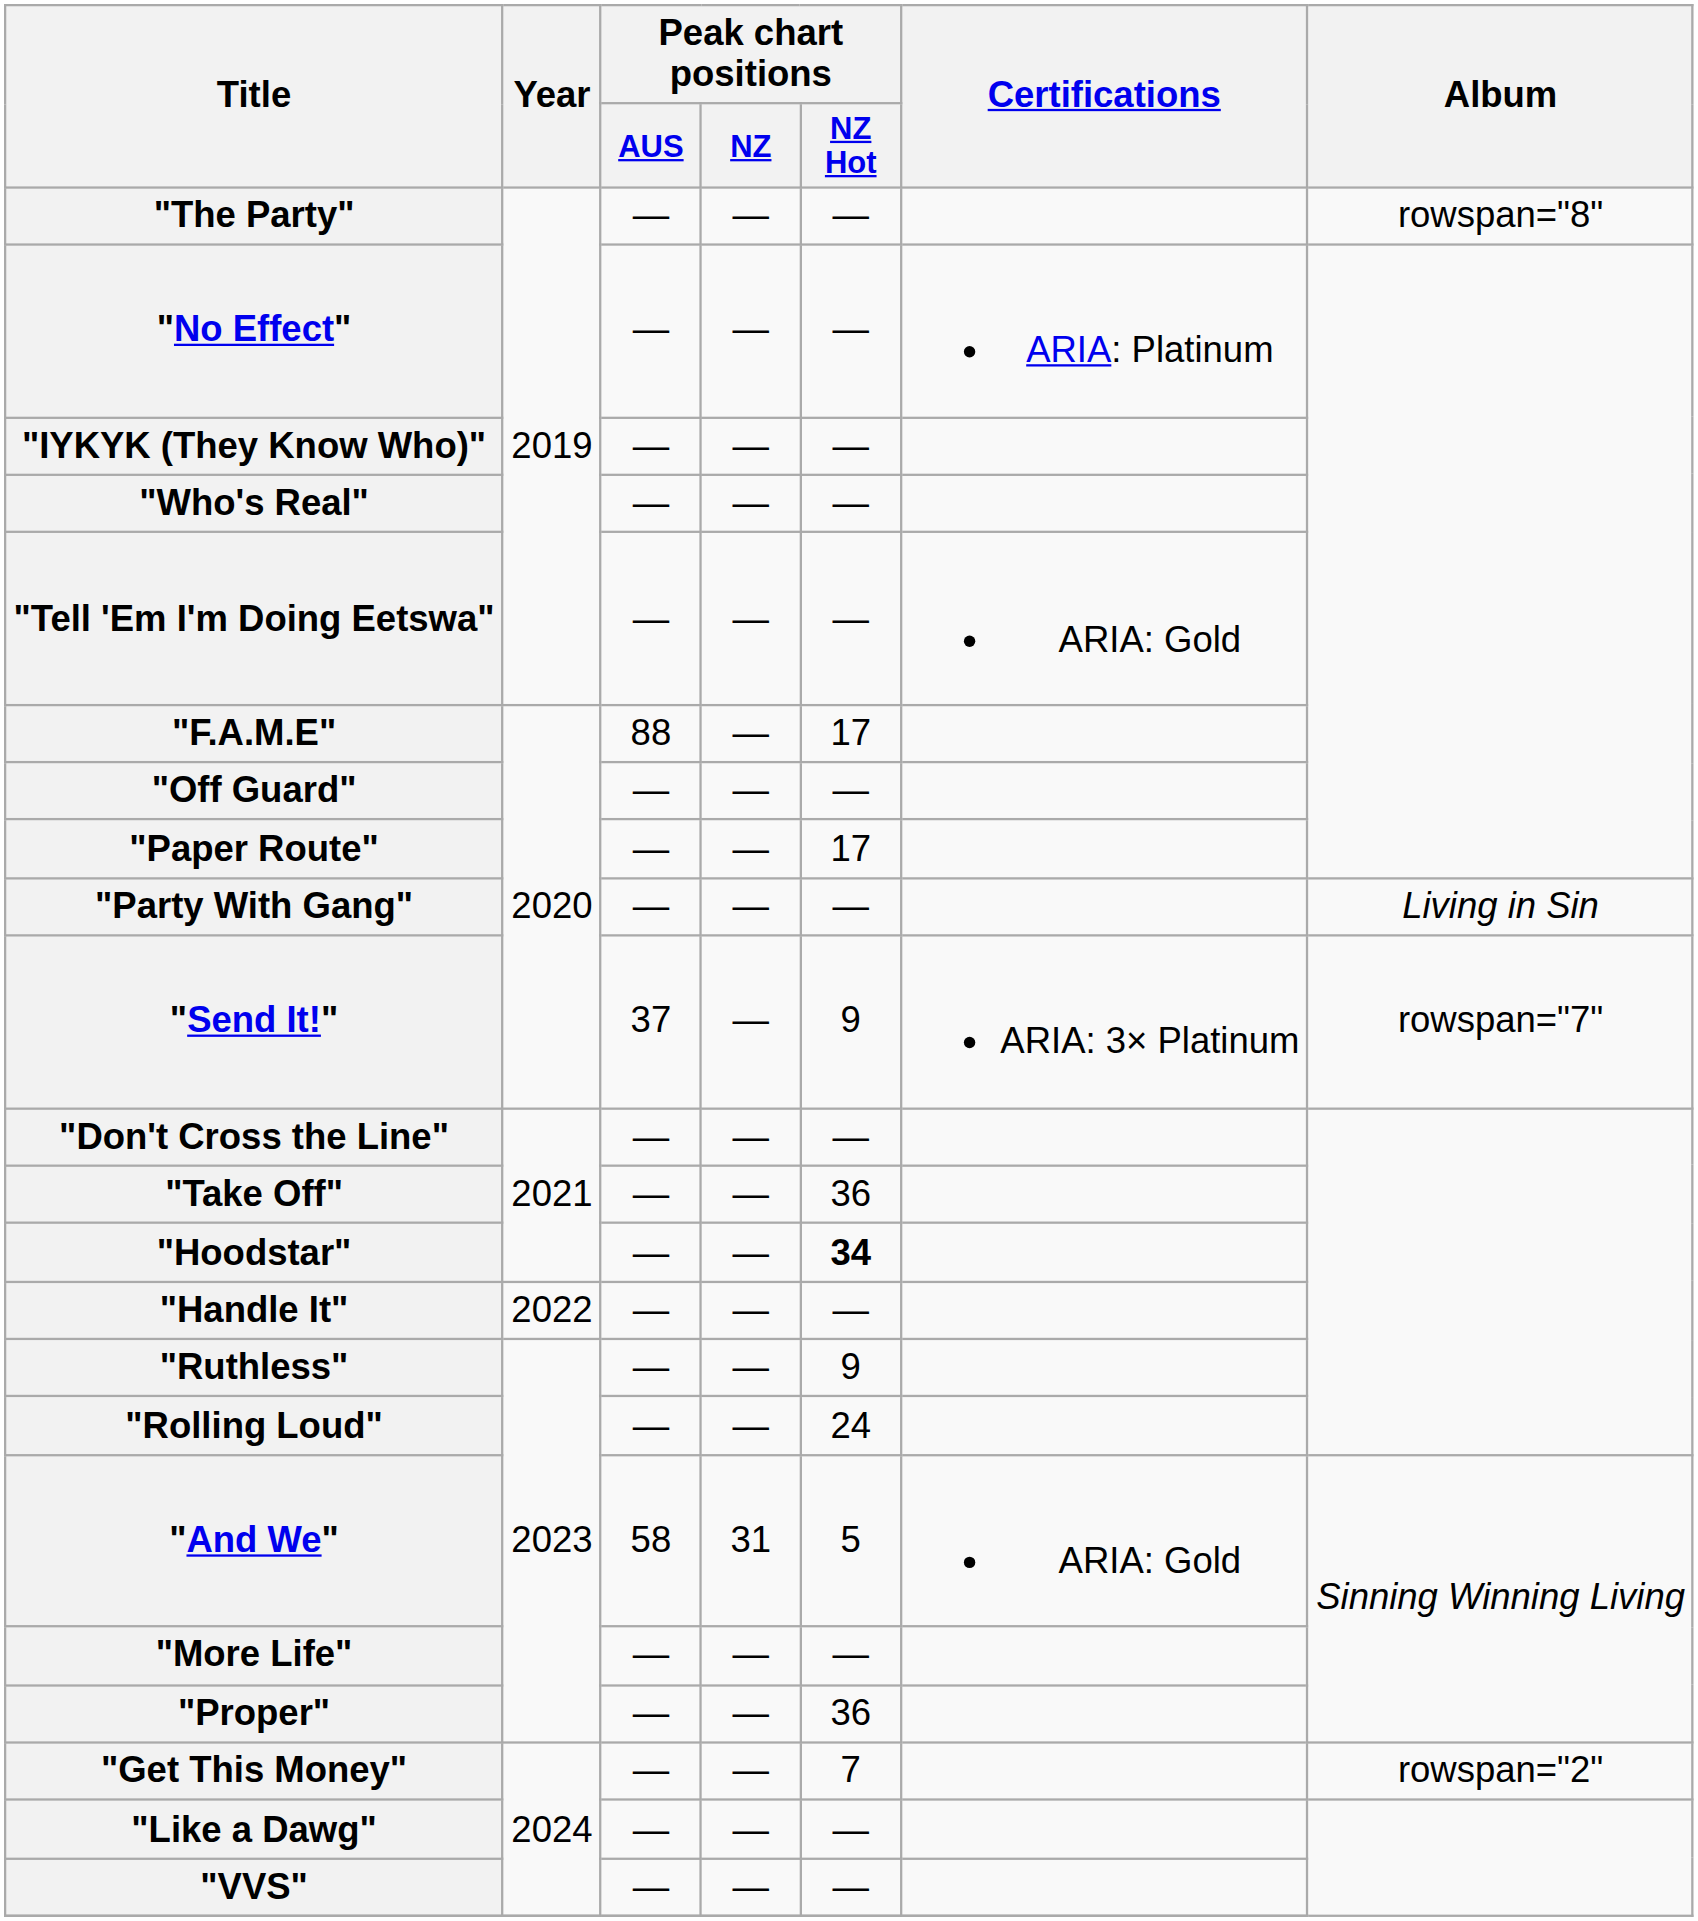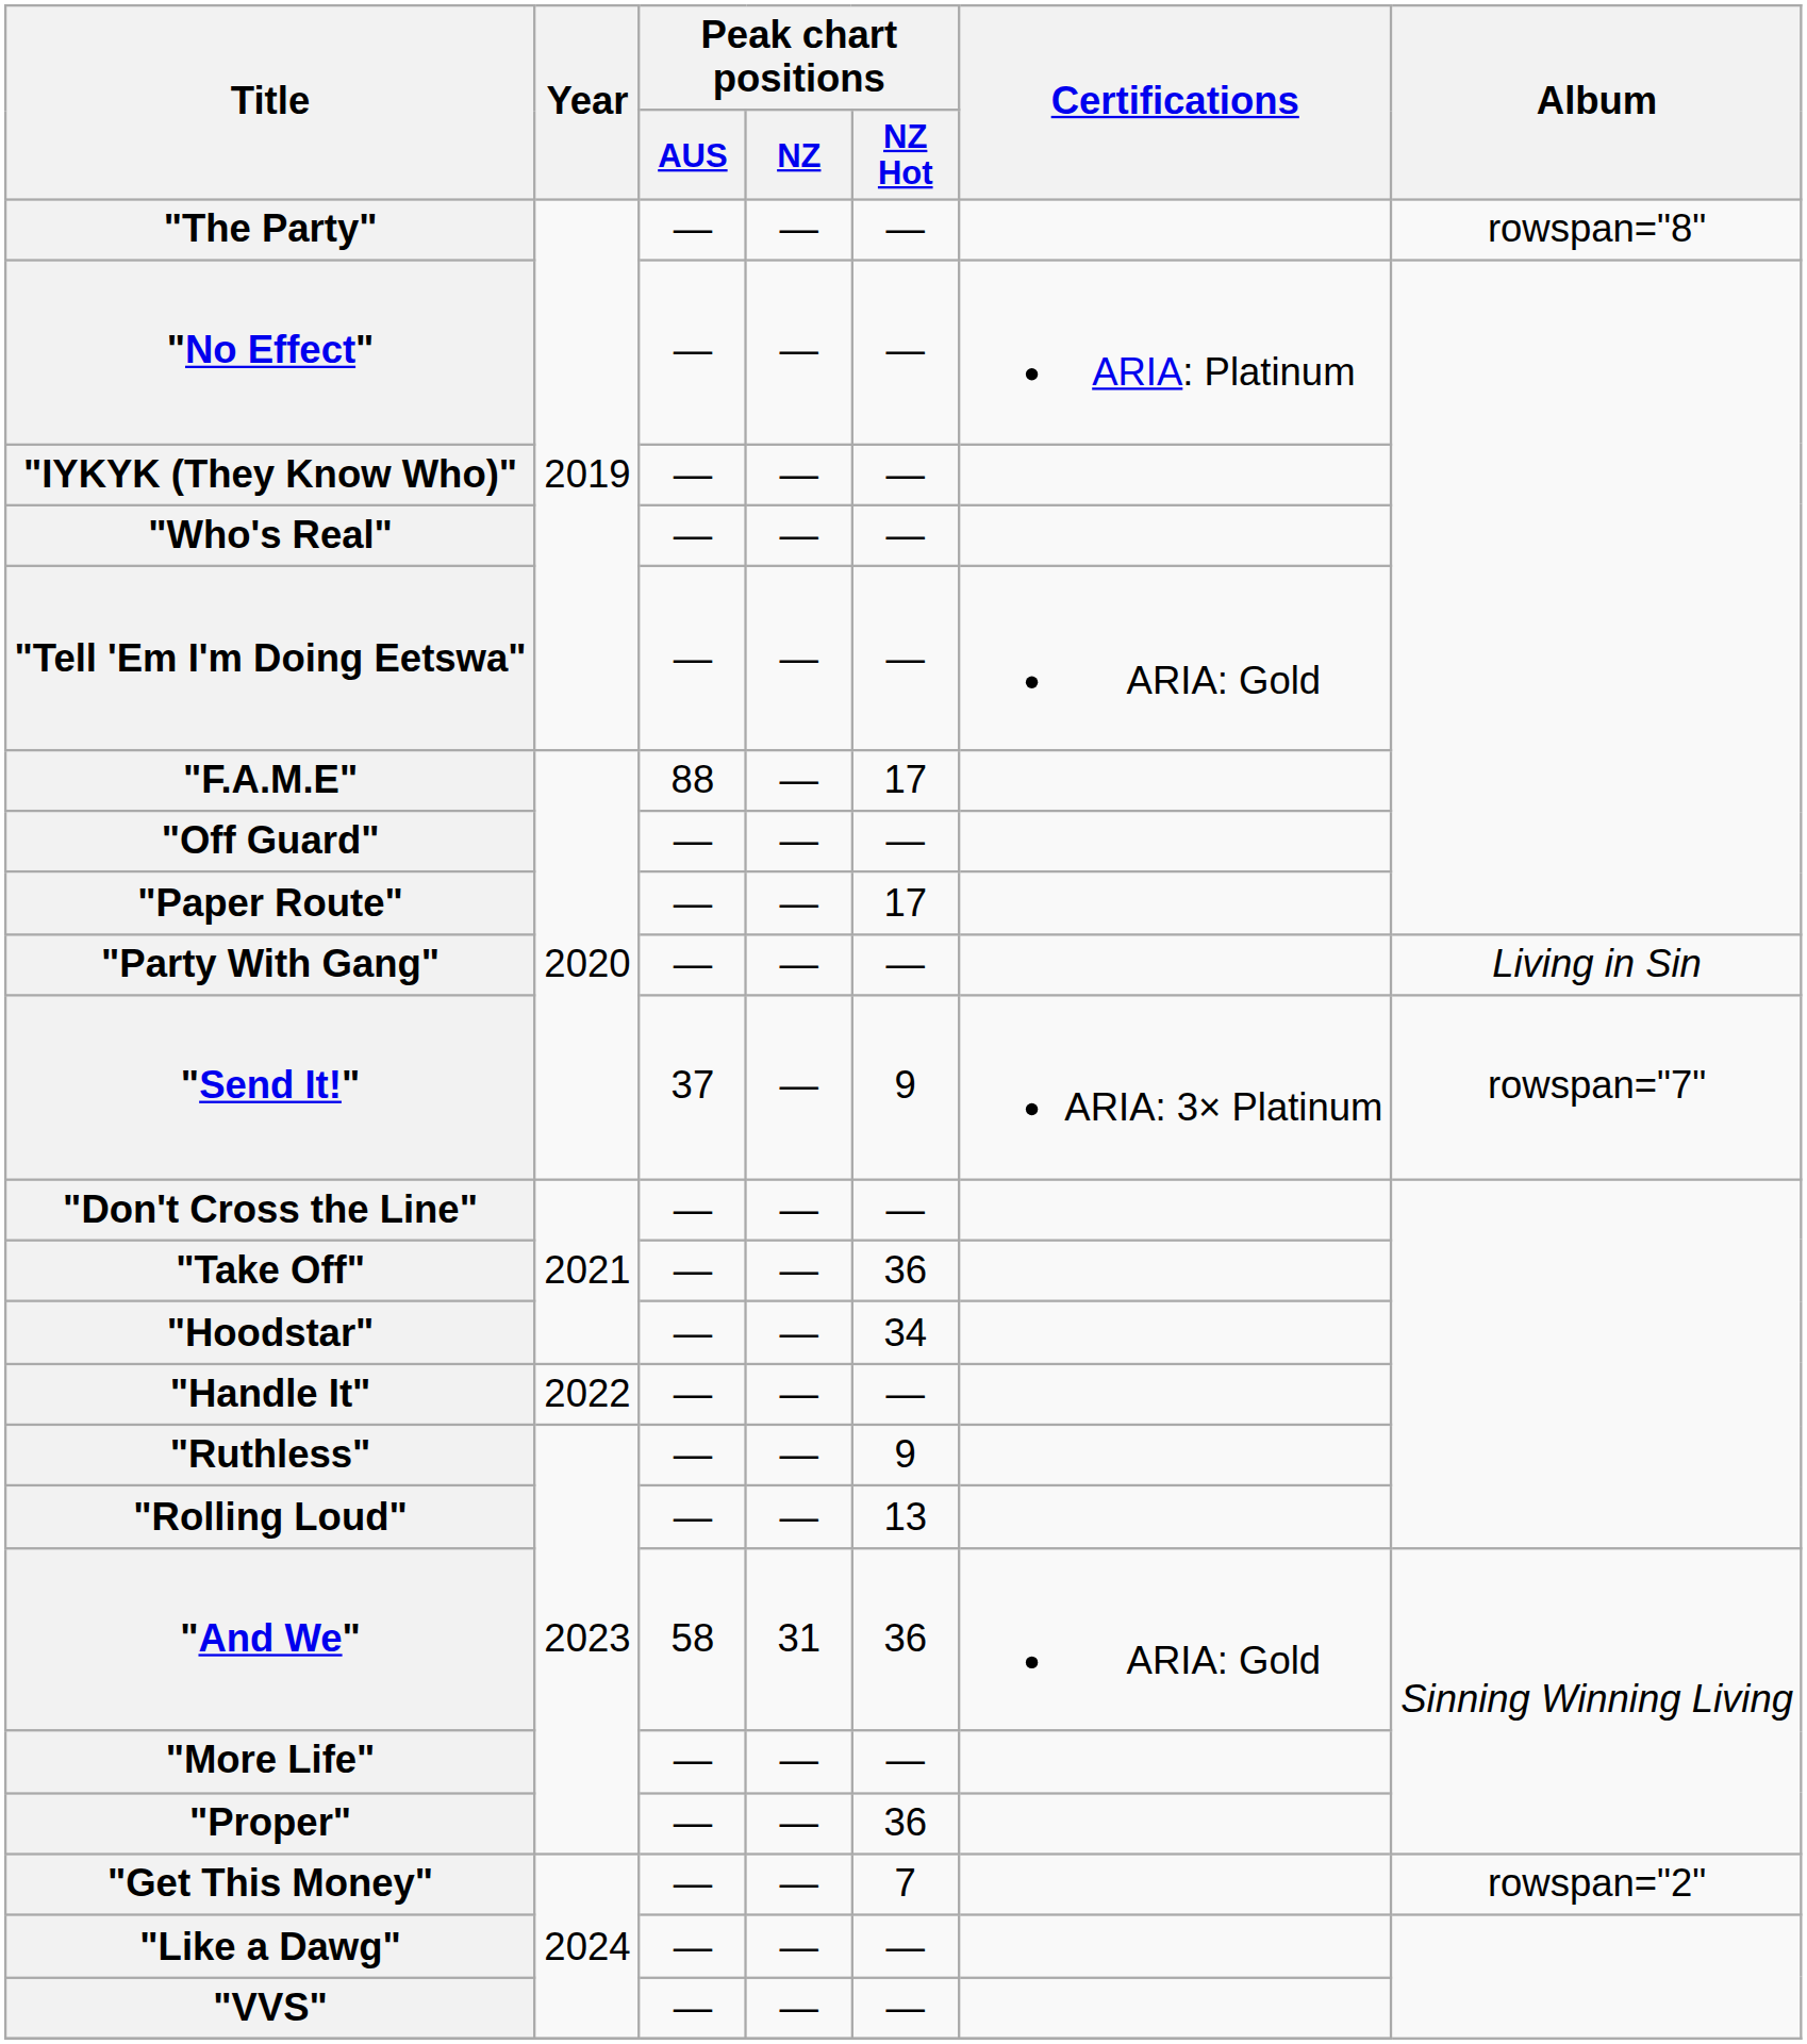"Hoodstar" | Peak chart positions / NZ Hot: bold -> normal
"Rolling Loud" | Peak chart positions / NZ Hot: 24 -> 13
"And We" | Peak chart positions / NZ Hot: 5 -> 36
